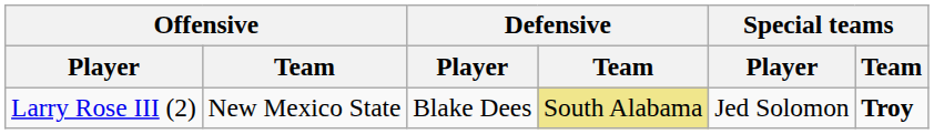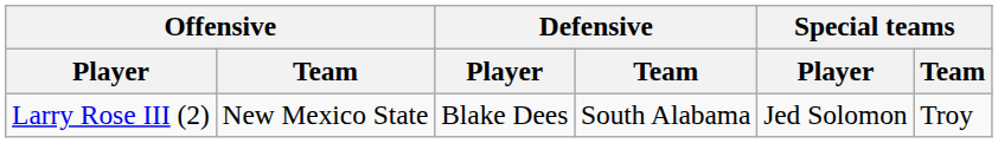Larry Rose III (2) | Defensive / Team: khaki background -> no background
Larry Rose III (2) | Special teams / Team: bold -> normal
